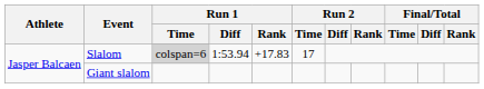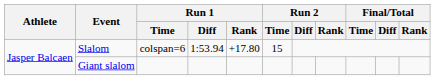Slalom | Run 1 / Time: lightgrey background -> no background
Slalom | Run 1 / Rank: +17.83 -> +17.80
Slalom | Run 2 / Time: 17 -> 15
